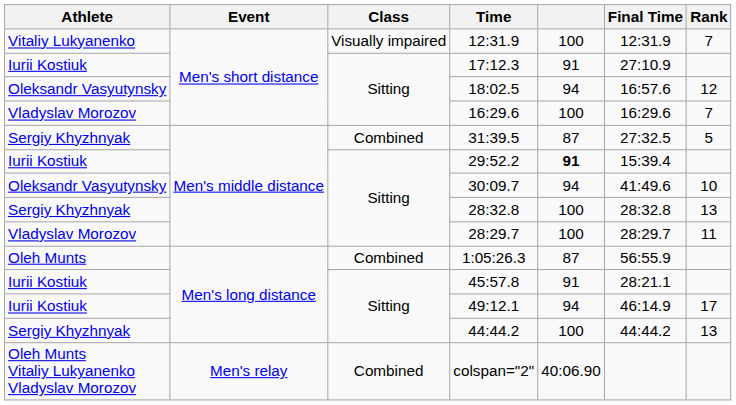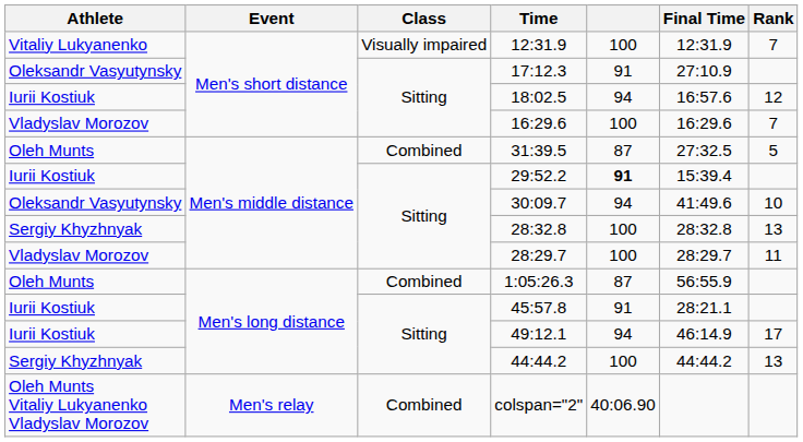17:12.3 | Athlete: Iurii Kostiuk -> Oleksandr Vasyutynsky
18:02.5 | Athlete: Oleksandr Vasyutynsky -> Iurii Kostiuk
31:39.5 | Athlete: Sergiy Khyzhnyak -> Oleh Munts
